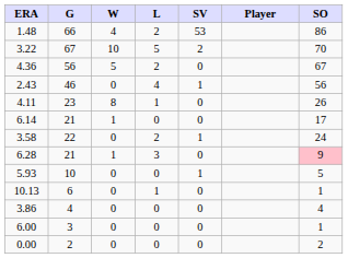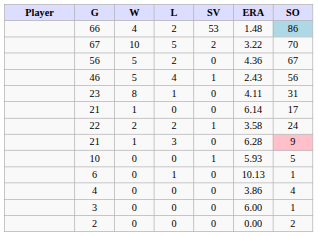columns swapped: Player <-> ERA
66 | SO: no background -> lightblue background
46 | W: 0 -> 5
23 | SO: 26 -> 31
22 | W: 0 -> 2
